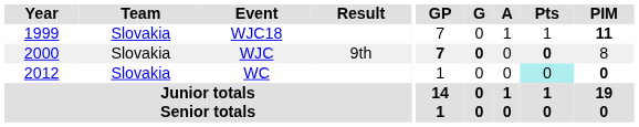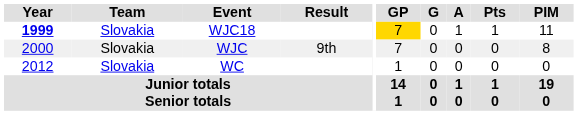WJC18 | Year: normal -> bold
WJC18 | GP: no background -> gold background
WJC18 | PIM: bold -> normal
WJC | GP: bold -> normal
WJC | G: bold -> normal
WJC | Pts: bold -> normal
WC | Pts: paleturquoise background -> no background
WC | PIM: bold -> normal
